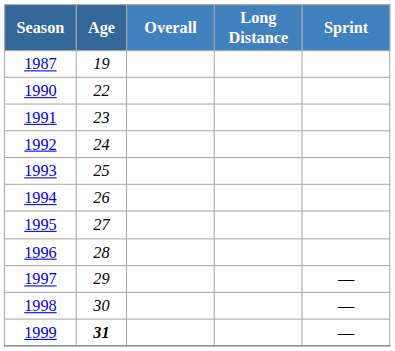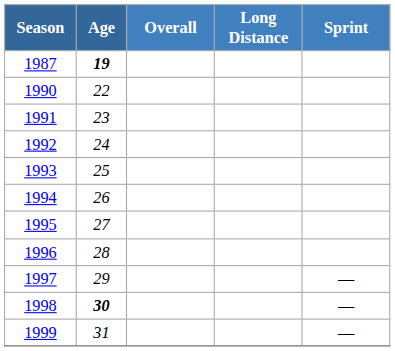1987 | Age: normal -> bold
1998 | Age: normal -> bold
1999 | Age: bold -> normal
